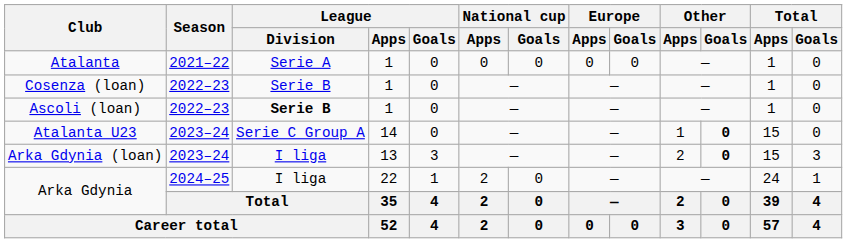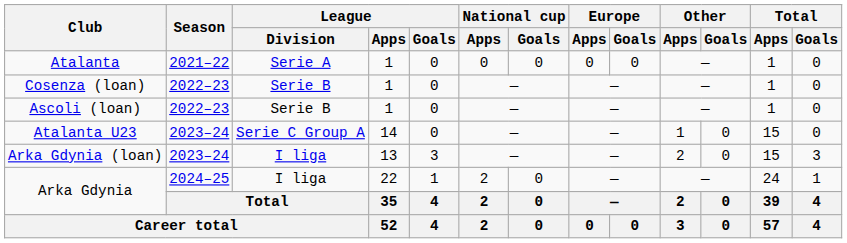Ascoli (loan) | League / Division: bold -> normal
Atalanta U23 | Other / Goals: bold -> normal
Arka Gdynia (loan) | Other / Goals: bold -> normal
